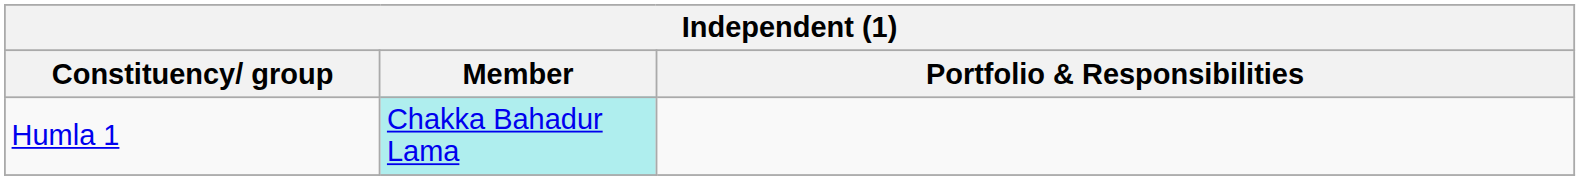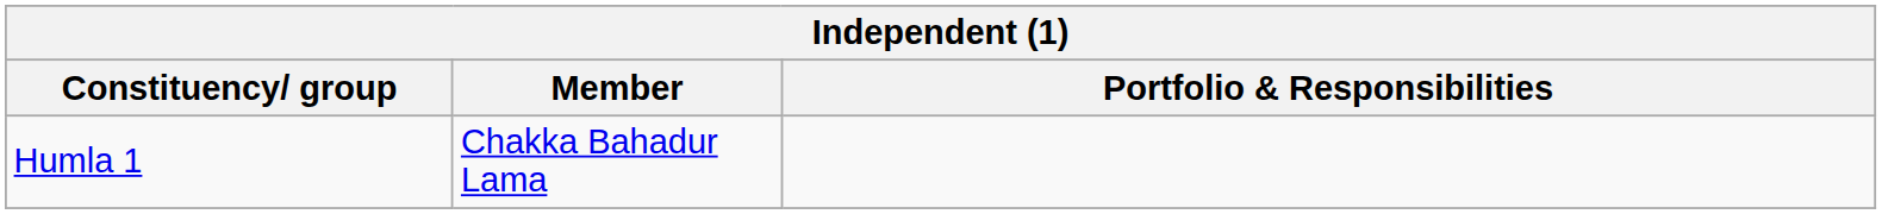Humla 1 | Member: paleturquoise background -> no background
